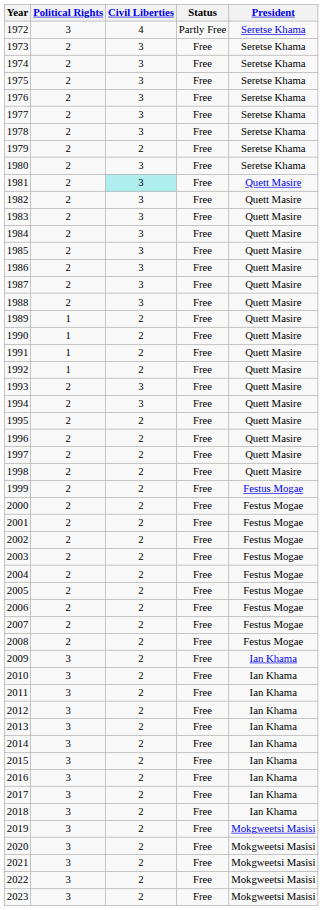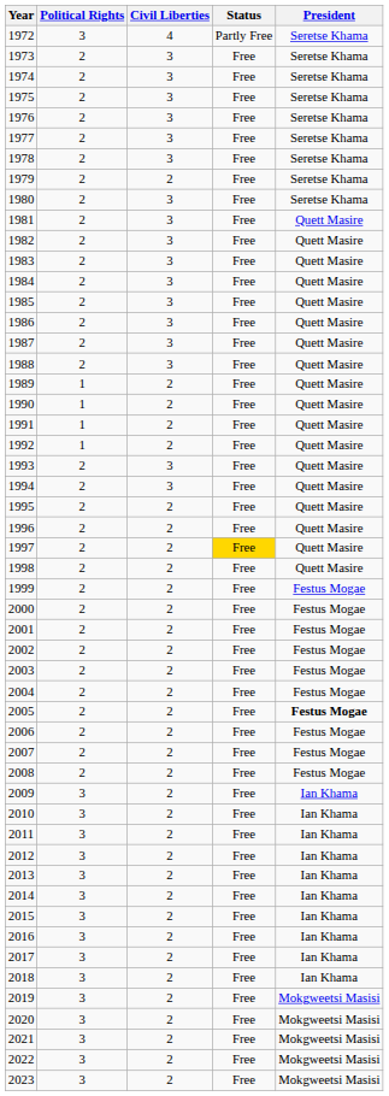1981 | Civil Liberties: paleturquoise background -> no background
1997 | Status: no background -> gold background
2005 | President: normal -> bold
